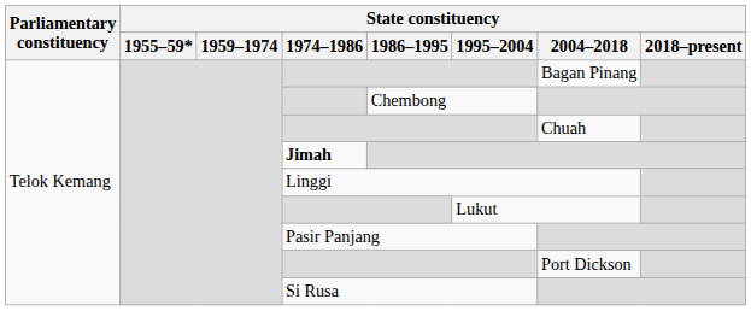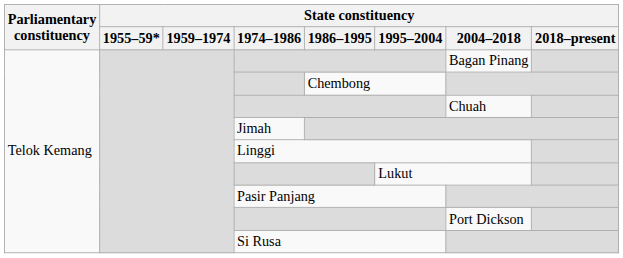Jimah | State constituency / 1974–1986: bold -> normal
